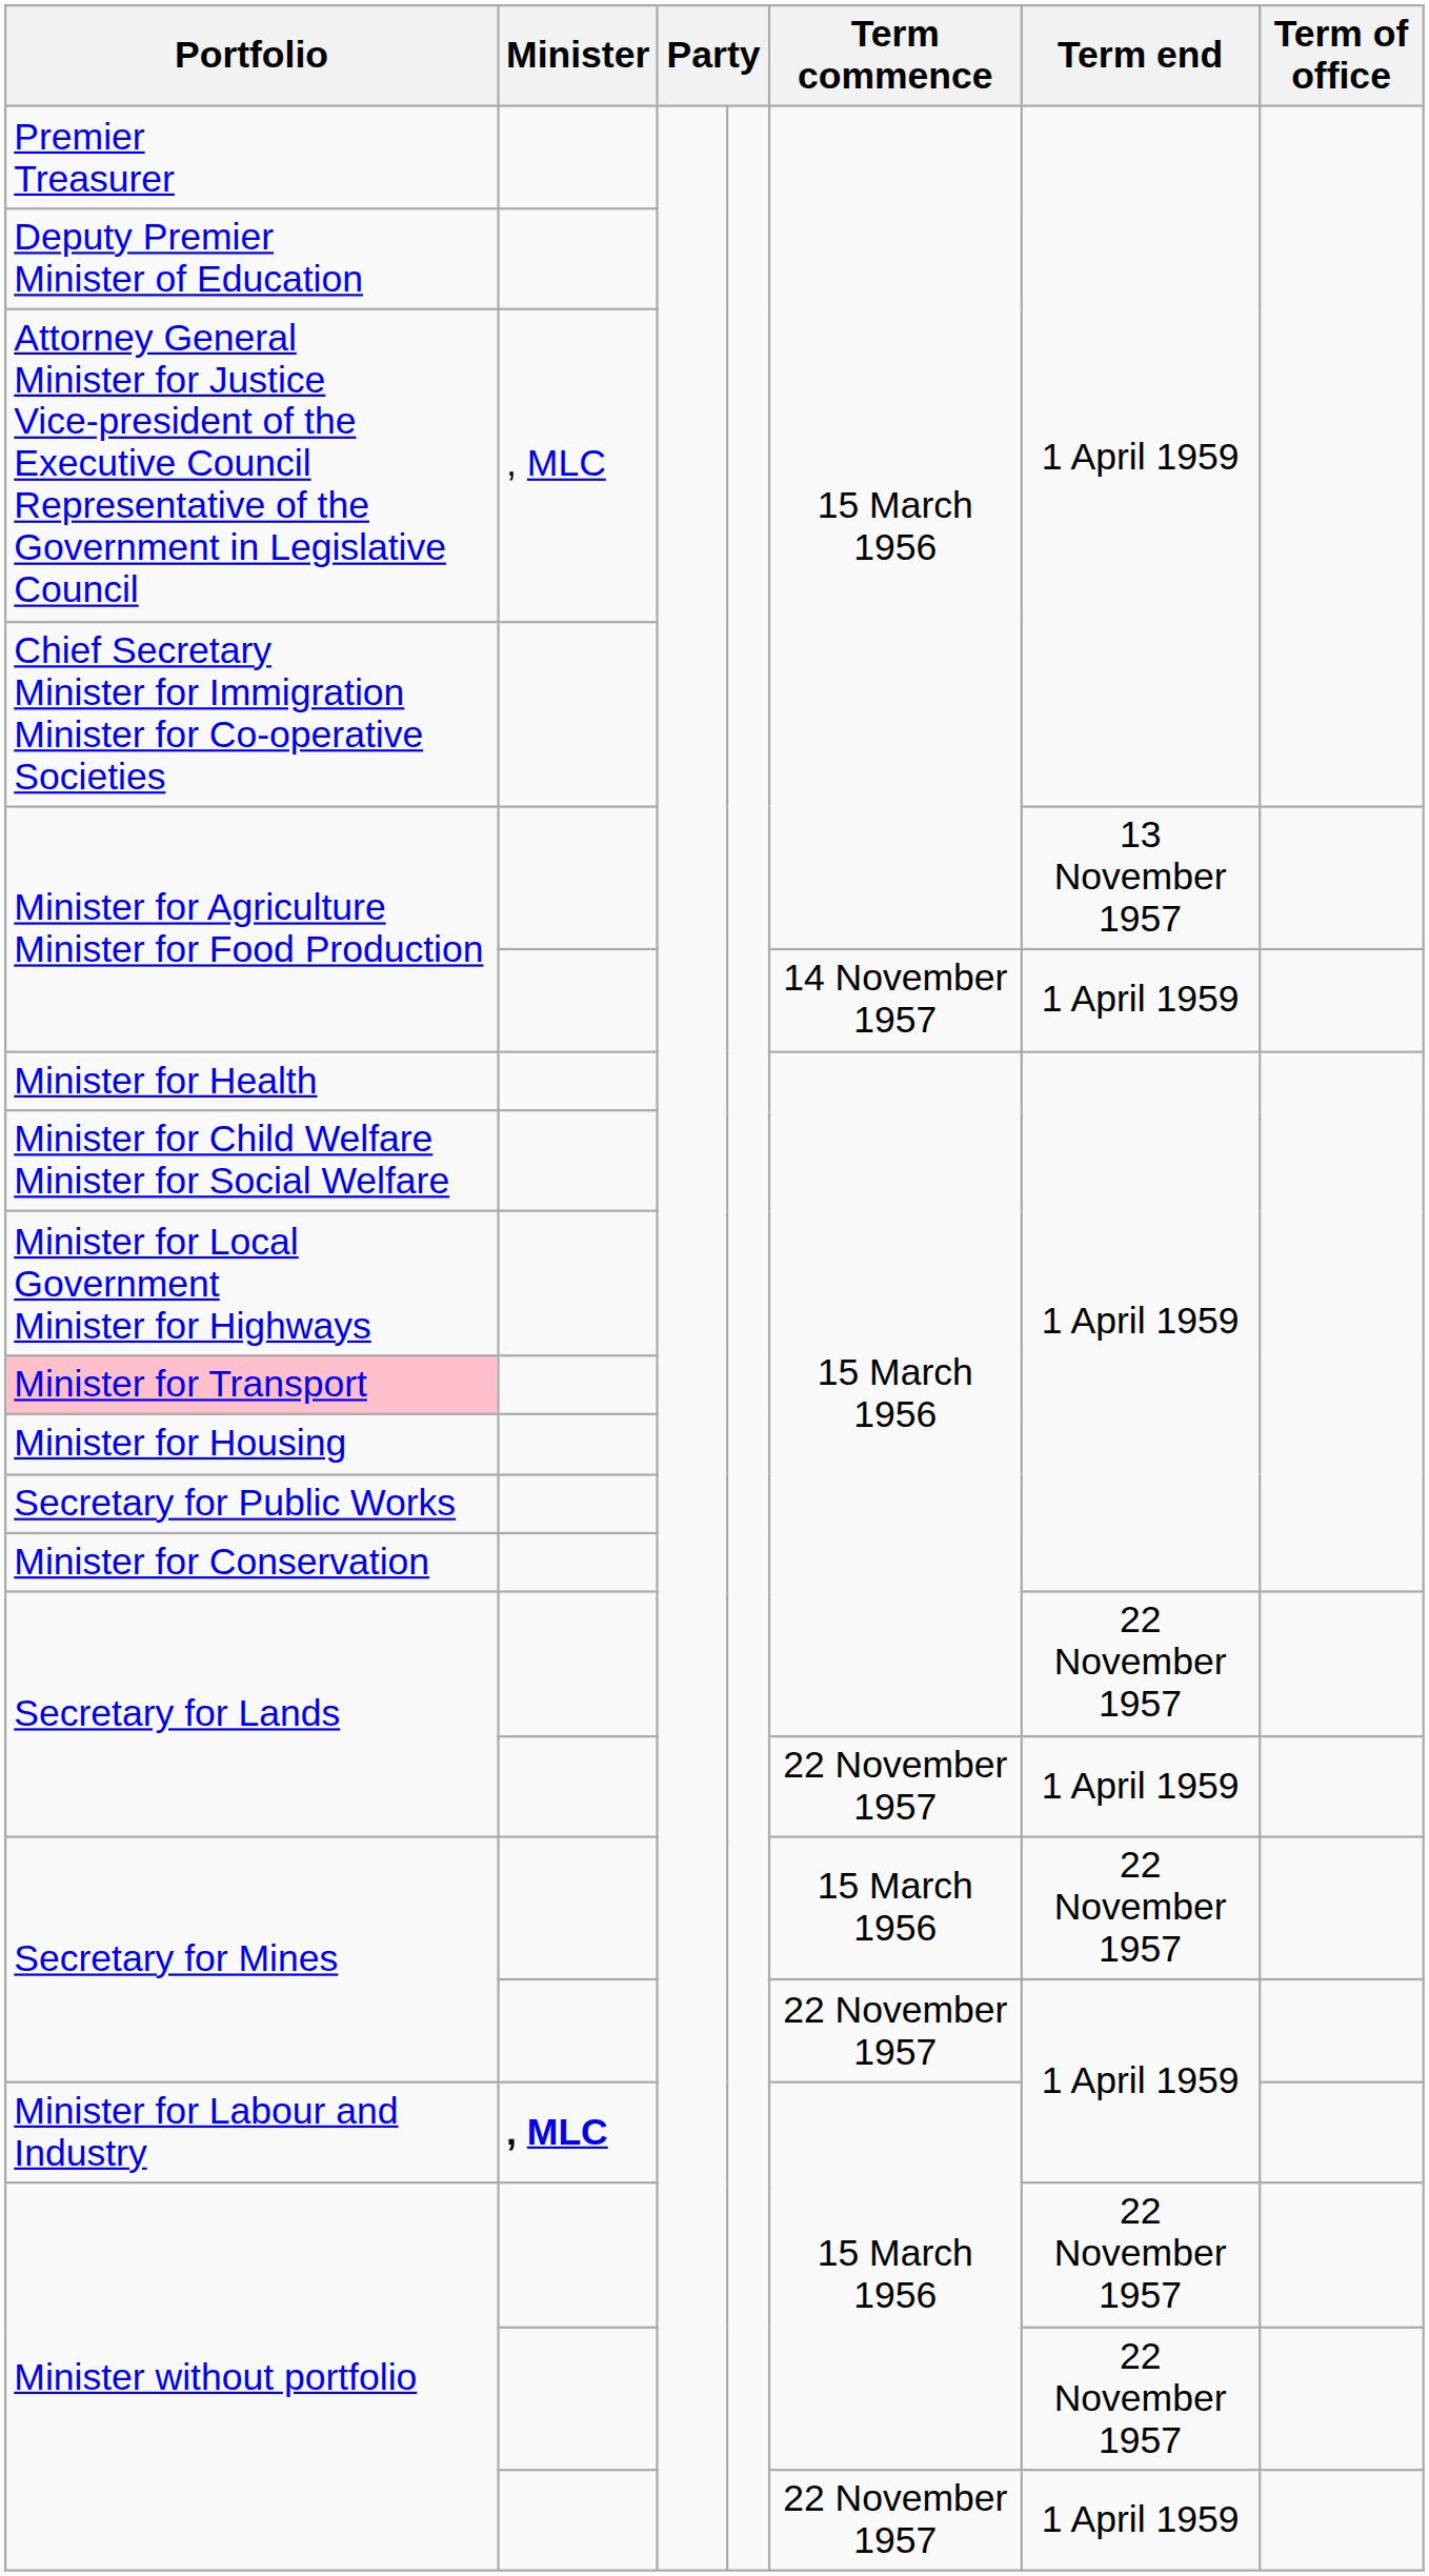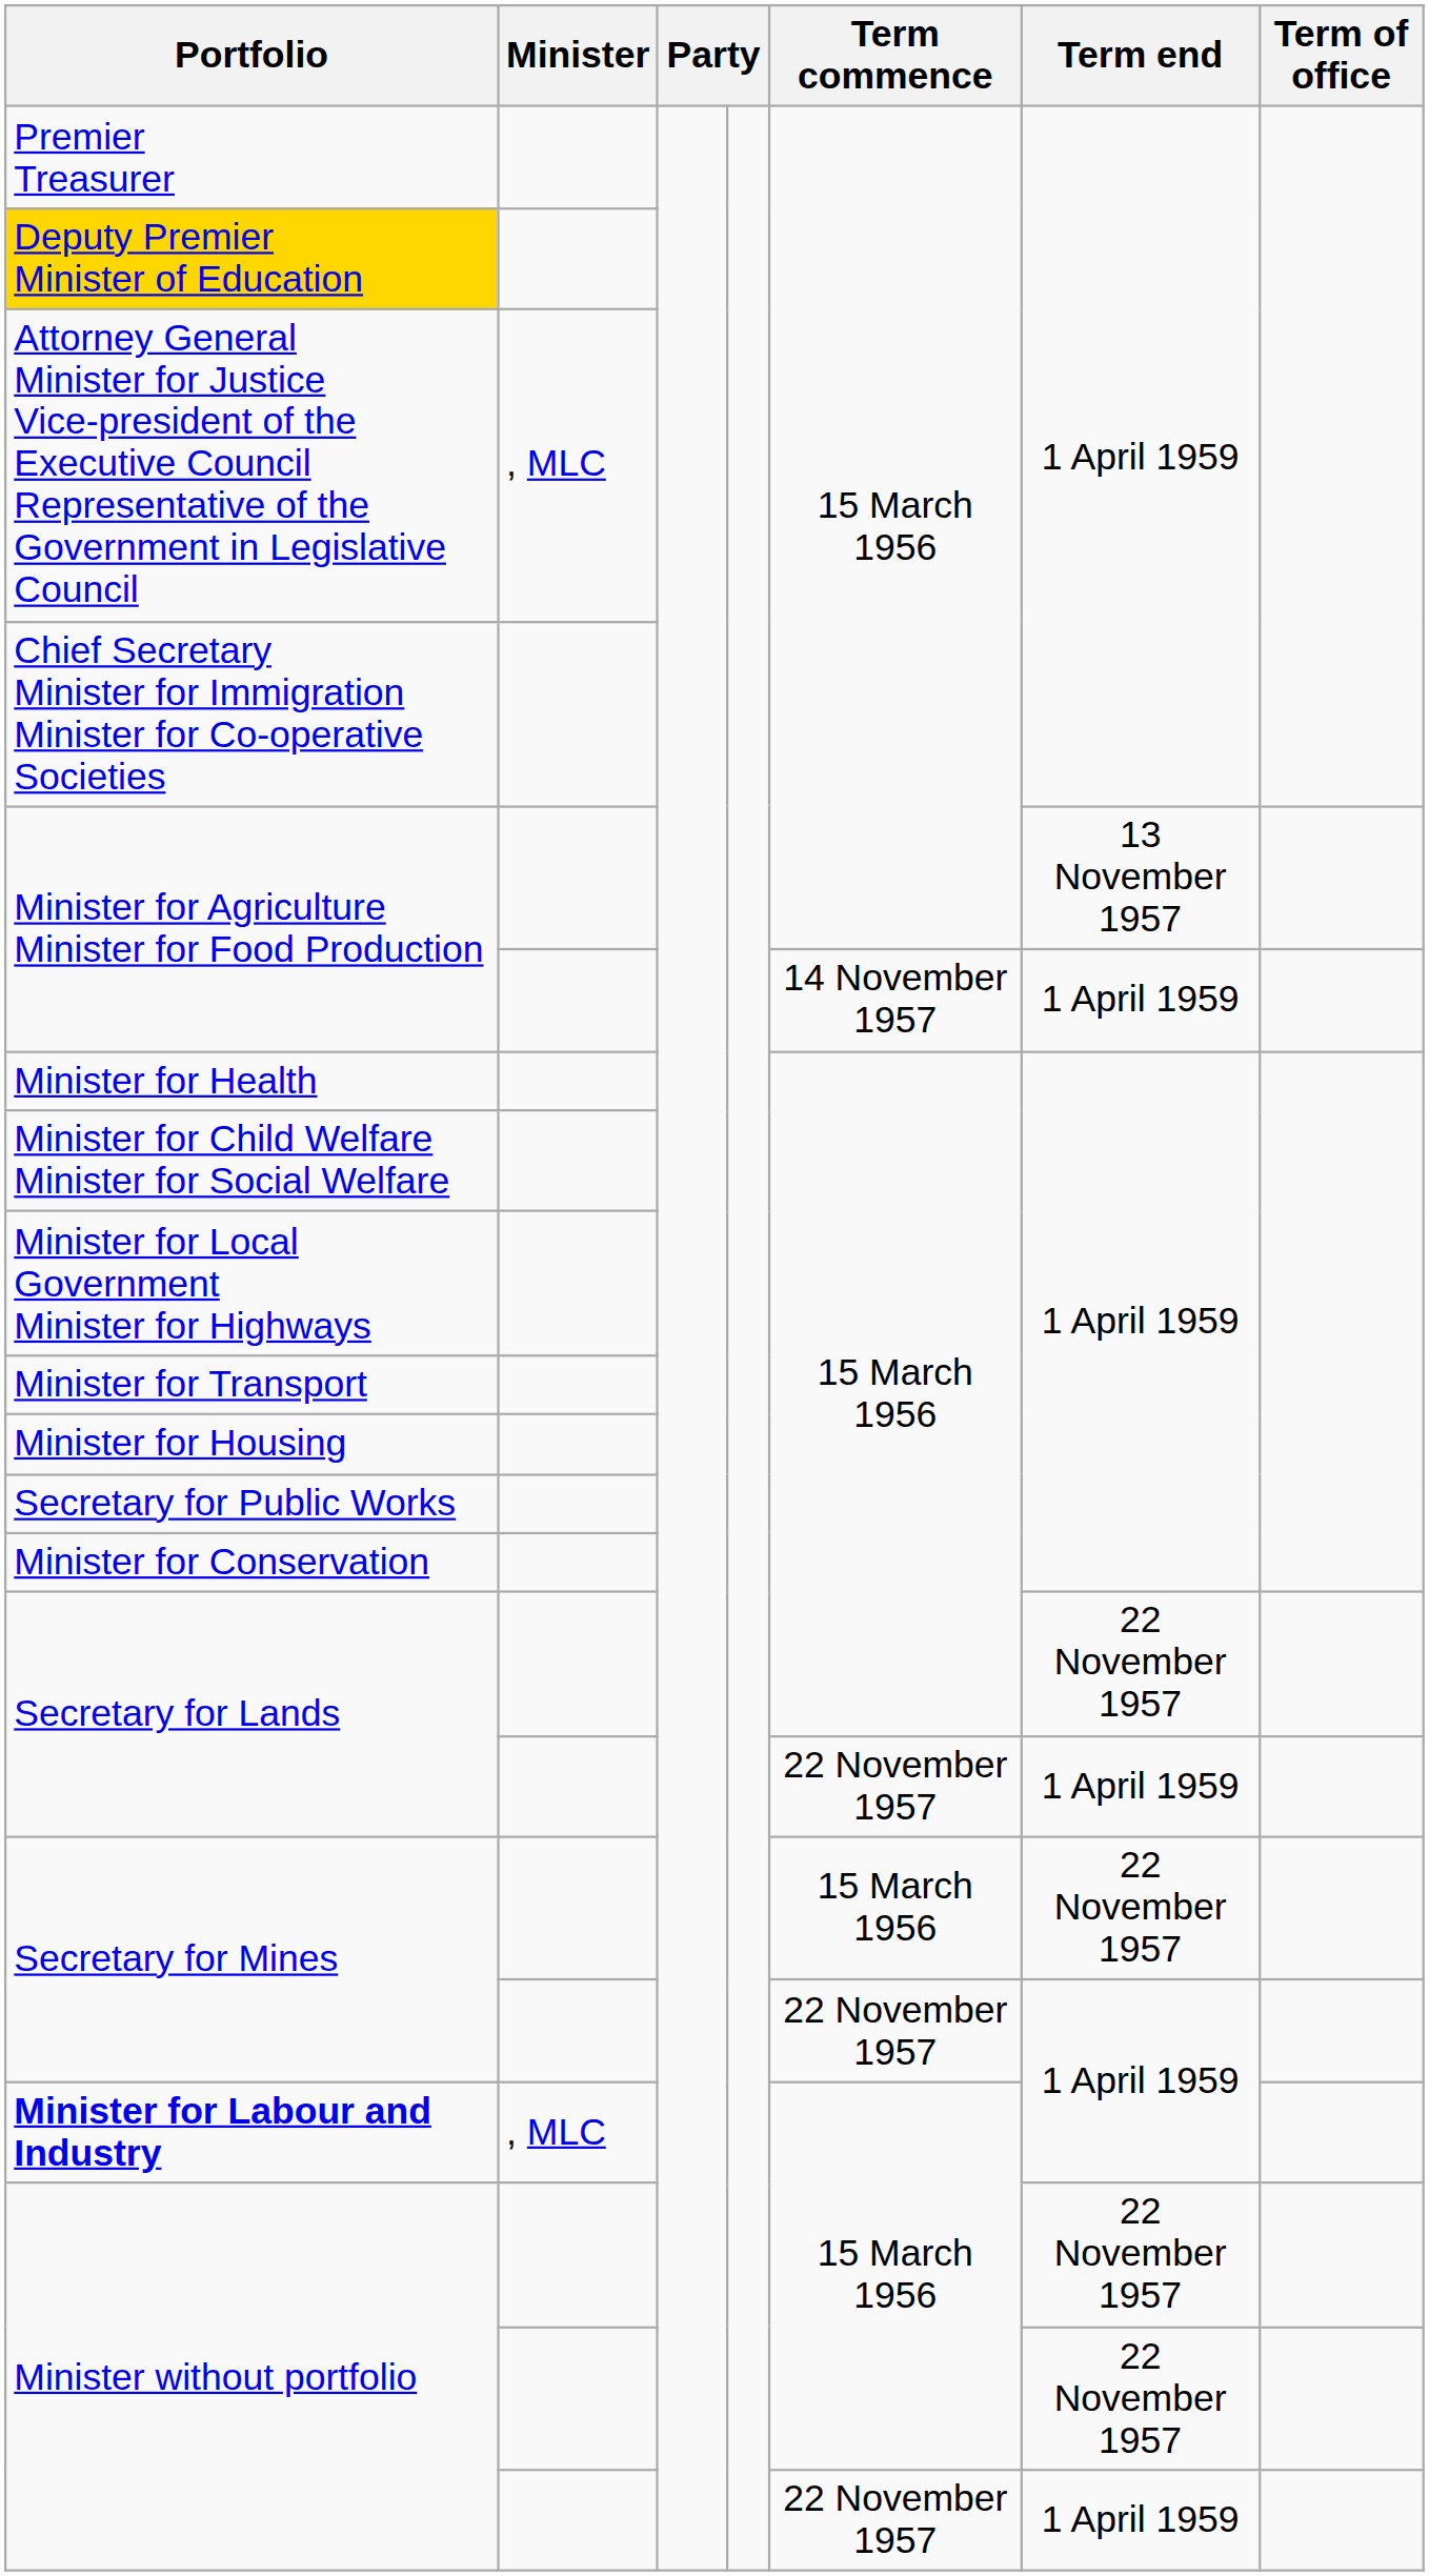Deputy Premier Minister of Education | Portfolio: no background -> gold background
Minister for Transport | Portfolio: pink background -> no background
Minister for Labour and Industry | Portfolio: normal -> bold
Minister for Labour and Industry | Minister: bold -> normal
